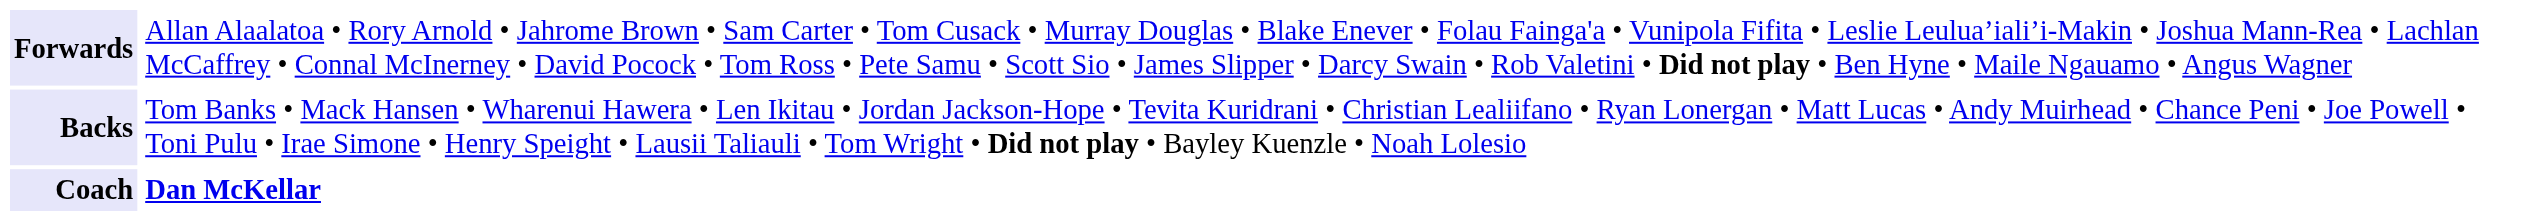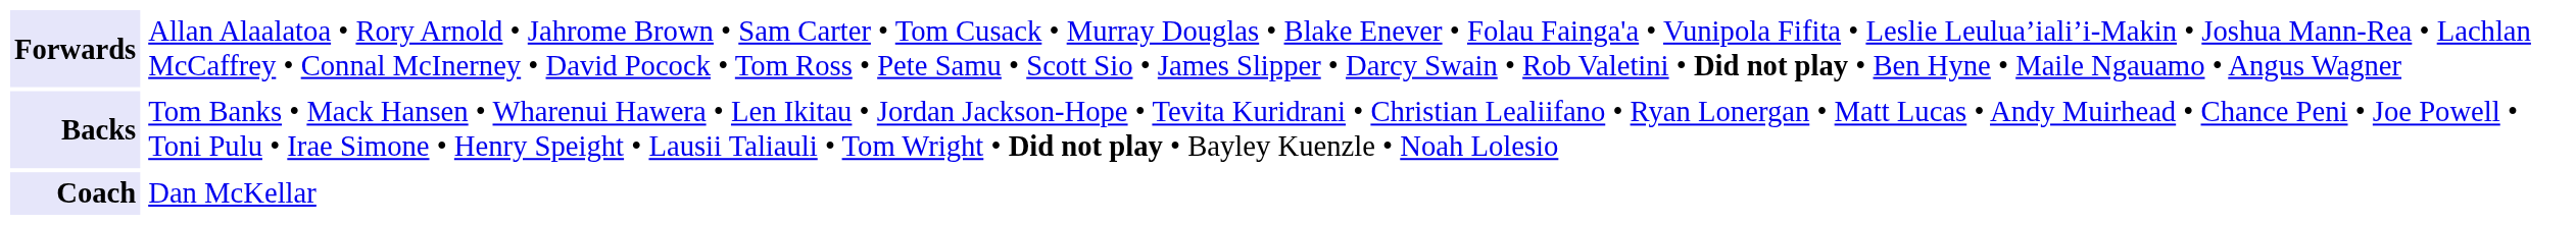Coach | column 2: bold -> normal
